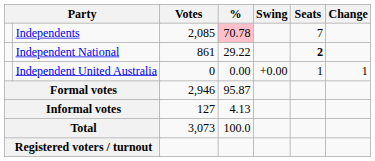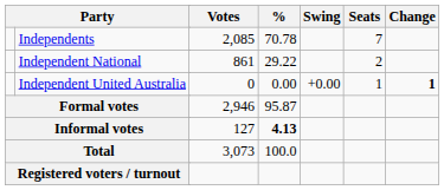Independents | %: pink background -> no background
Independent National | Seats: bold -> normal
Independent United Australia | Change: normal -> bold
Informal votes | %: normal -> bold
